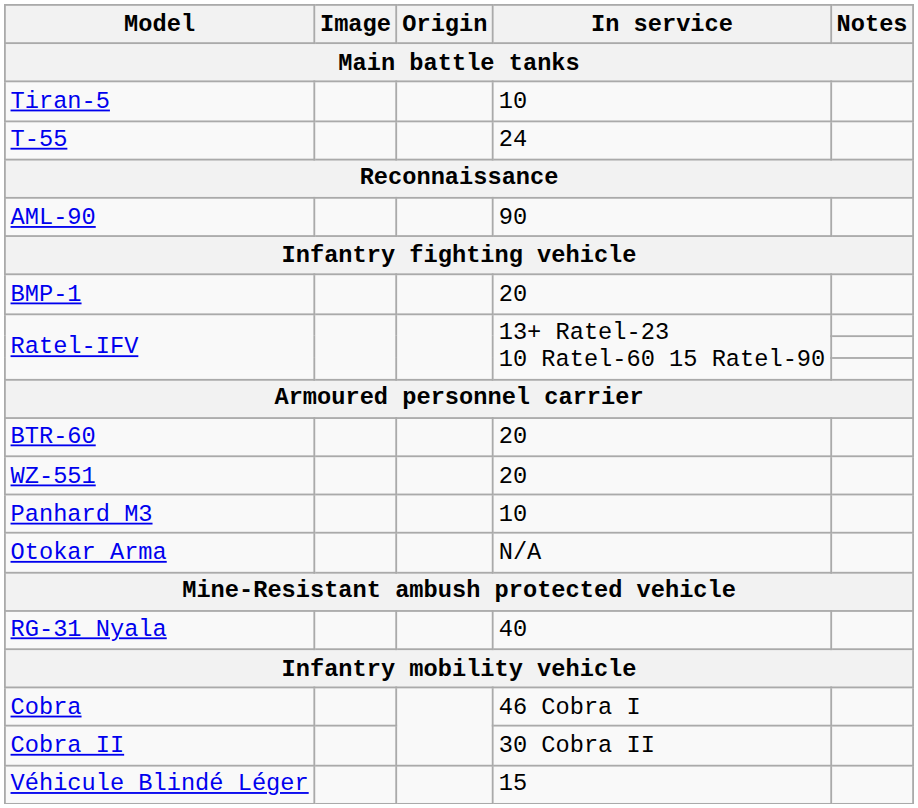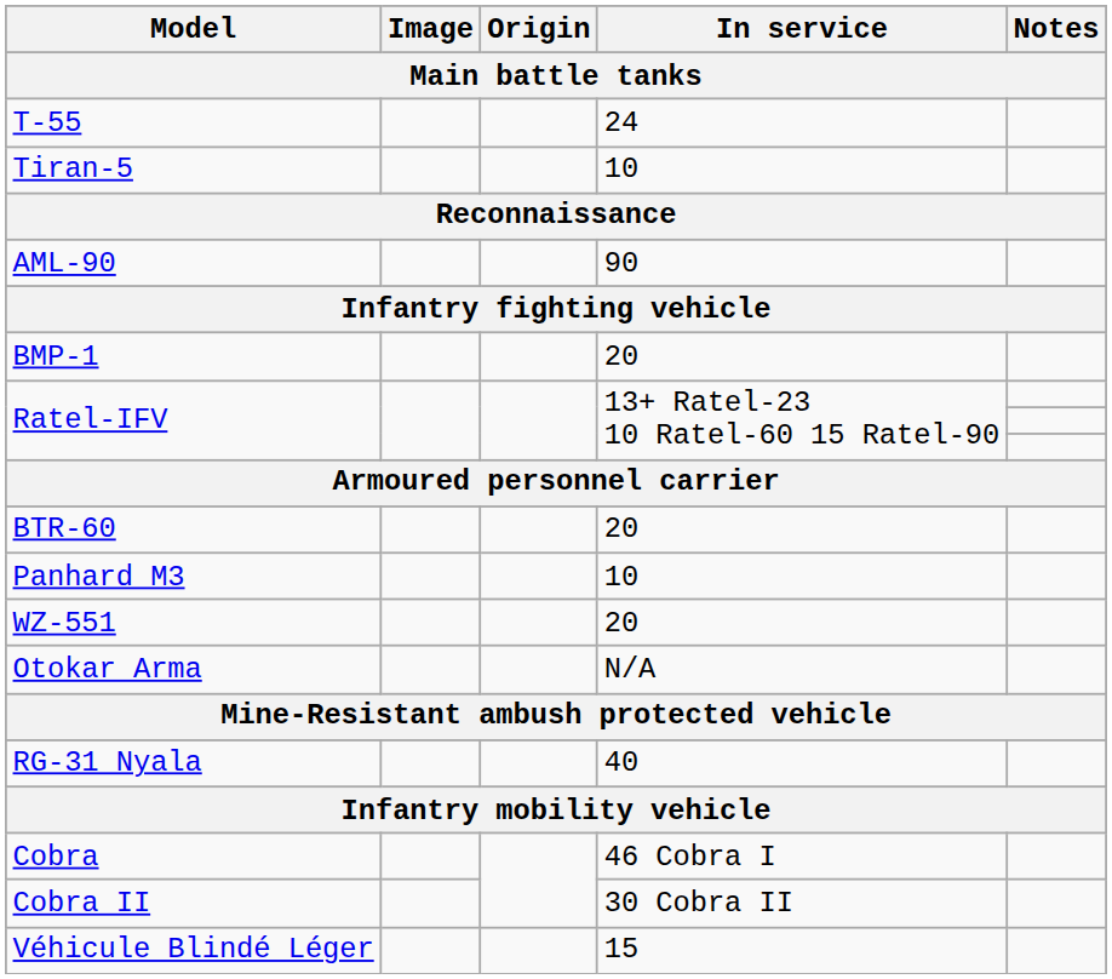rows swapped: T-55 <-> Tiran-5
rows swapped: Panhard M3 <-> WZ-551
